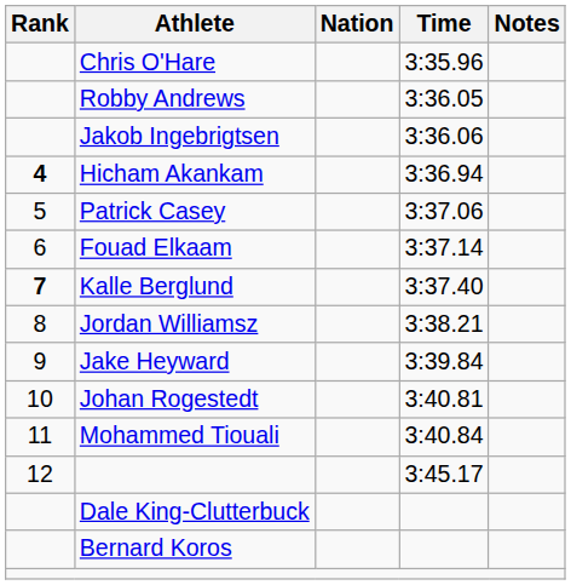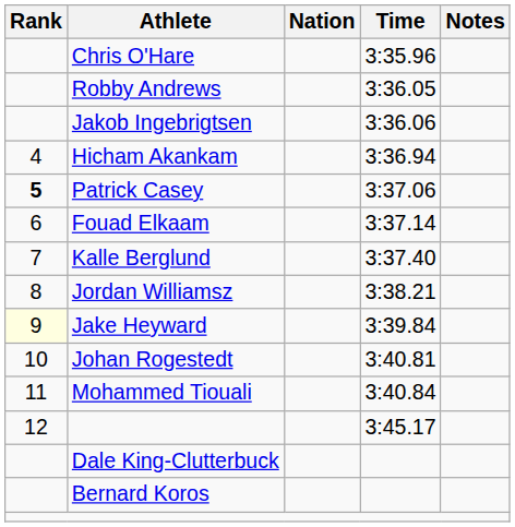Hicham Akankam | Rank: bold -> normal
Patrick Casey | Rank: normal -> bold
Kalle Berglund | Rank: bold -> normal
Jake Heyward | Rank: no background -> lightyellow background
